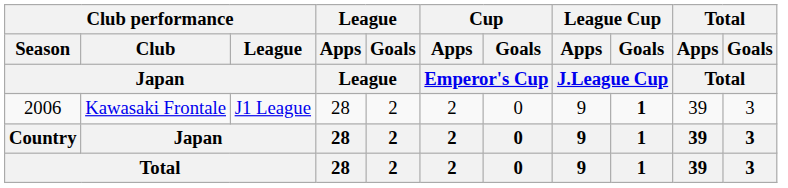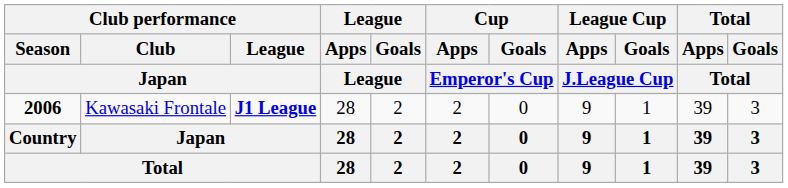Kawasaki Frontale | Club performance / Season / Japan: normal -> bold
Kawasaki Frontale | Club performance / League / Japan: normal -> bold
Kawasaki Frontale | League Cup / Goals / J.League Cup: bold -> normal
